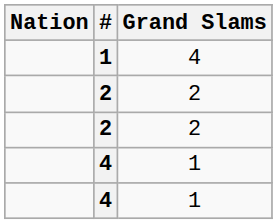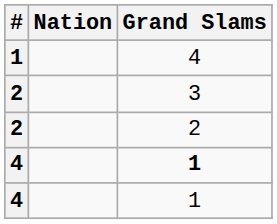columns swapped: # <-> Nation
row 3 | Grand Slams: 2 -> 3
row 5 | Grand Slams: normal -> bold
